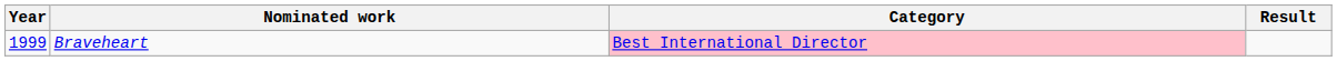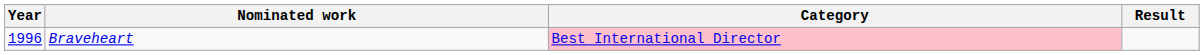Braveheart | Year: 1999 -> 1996
